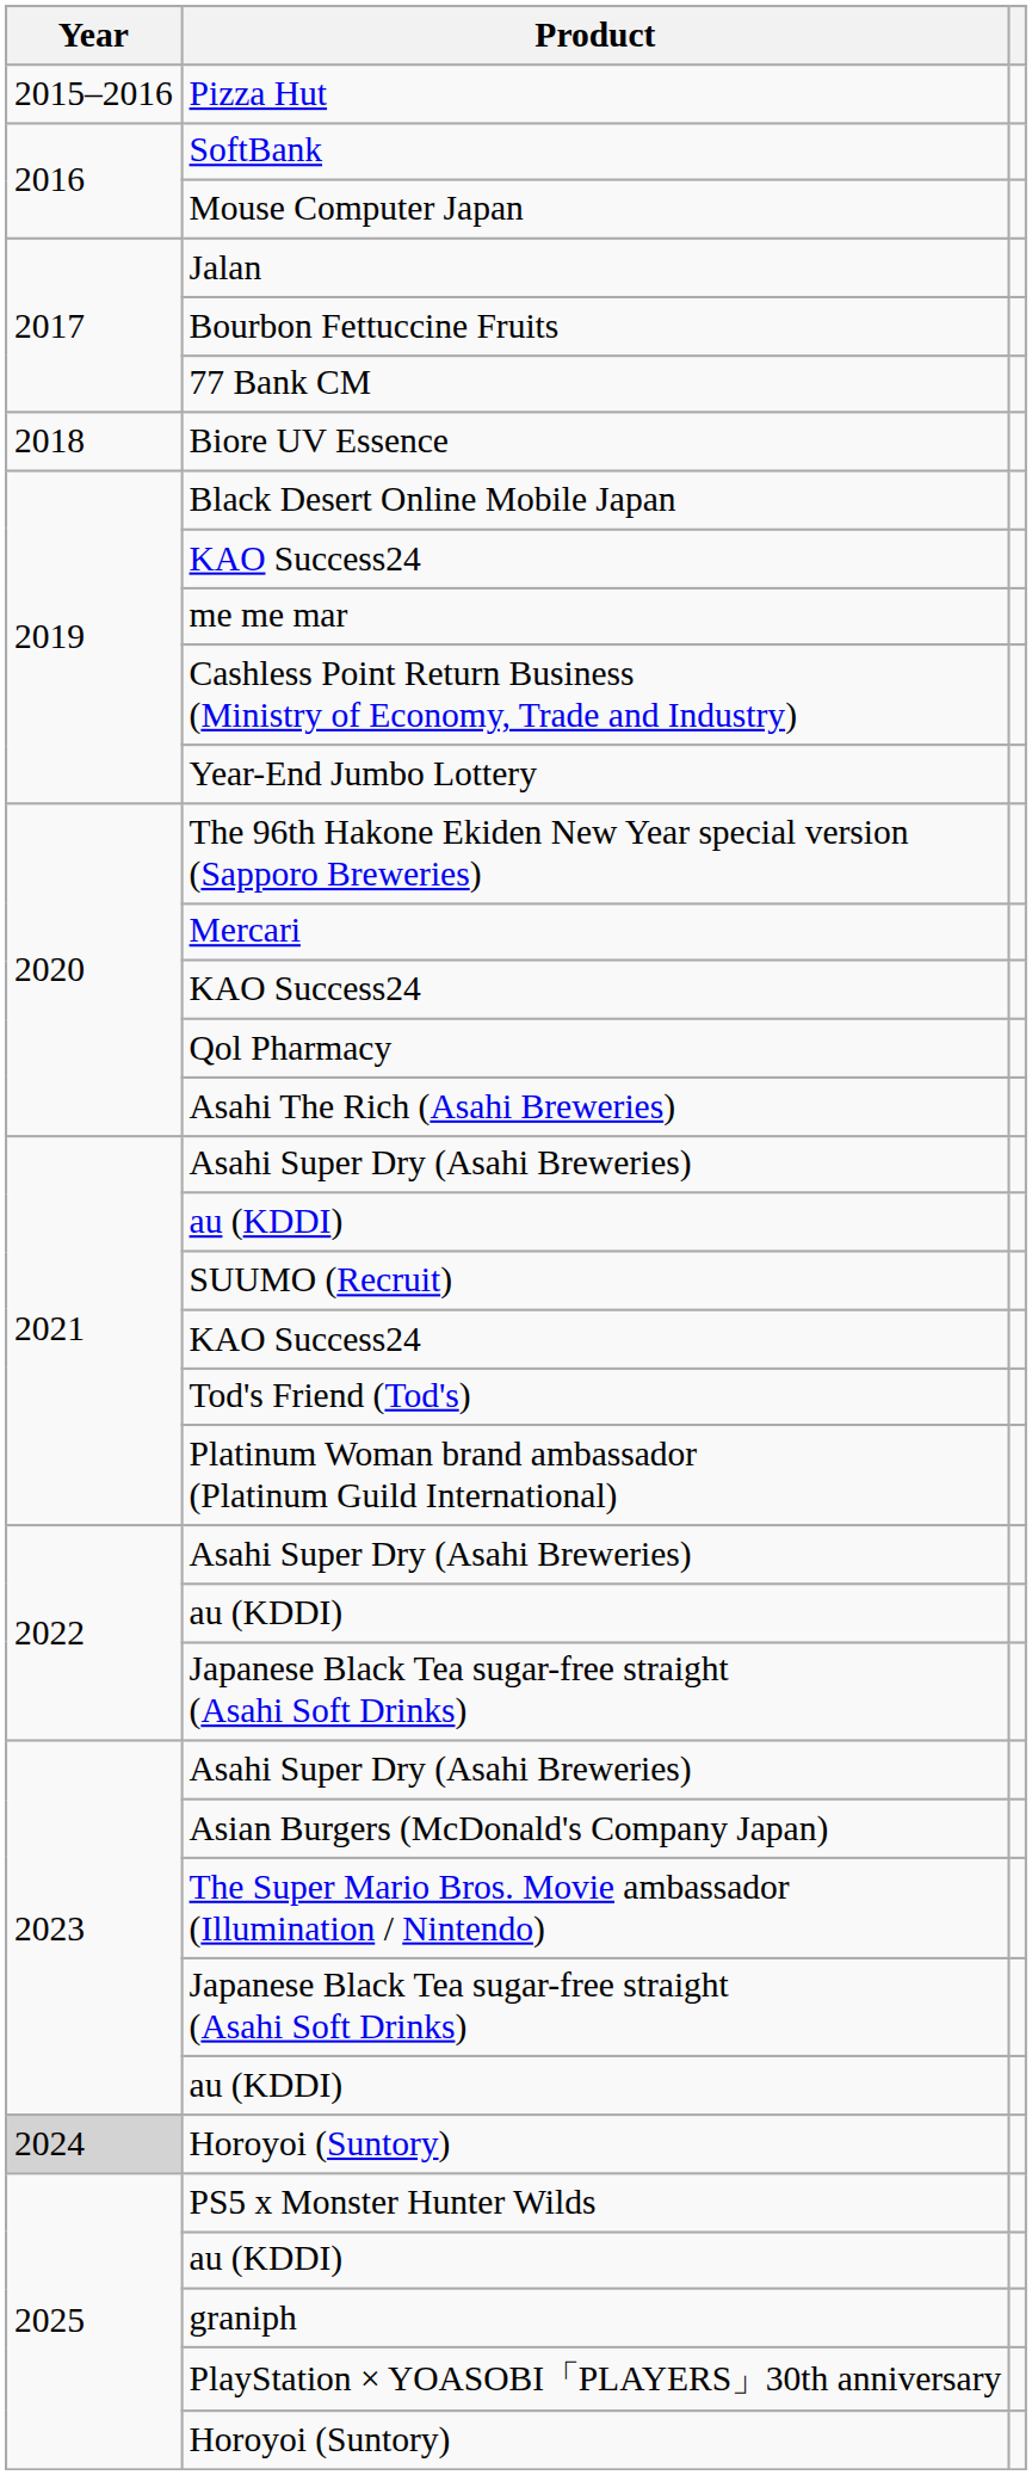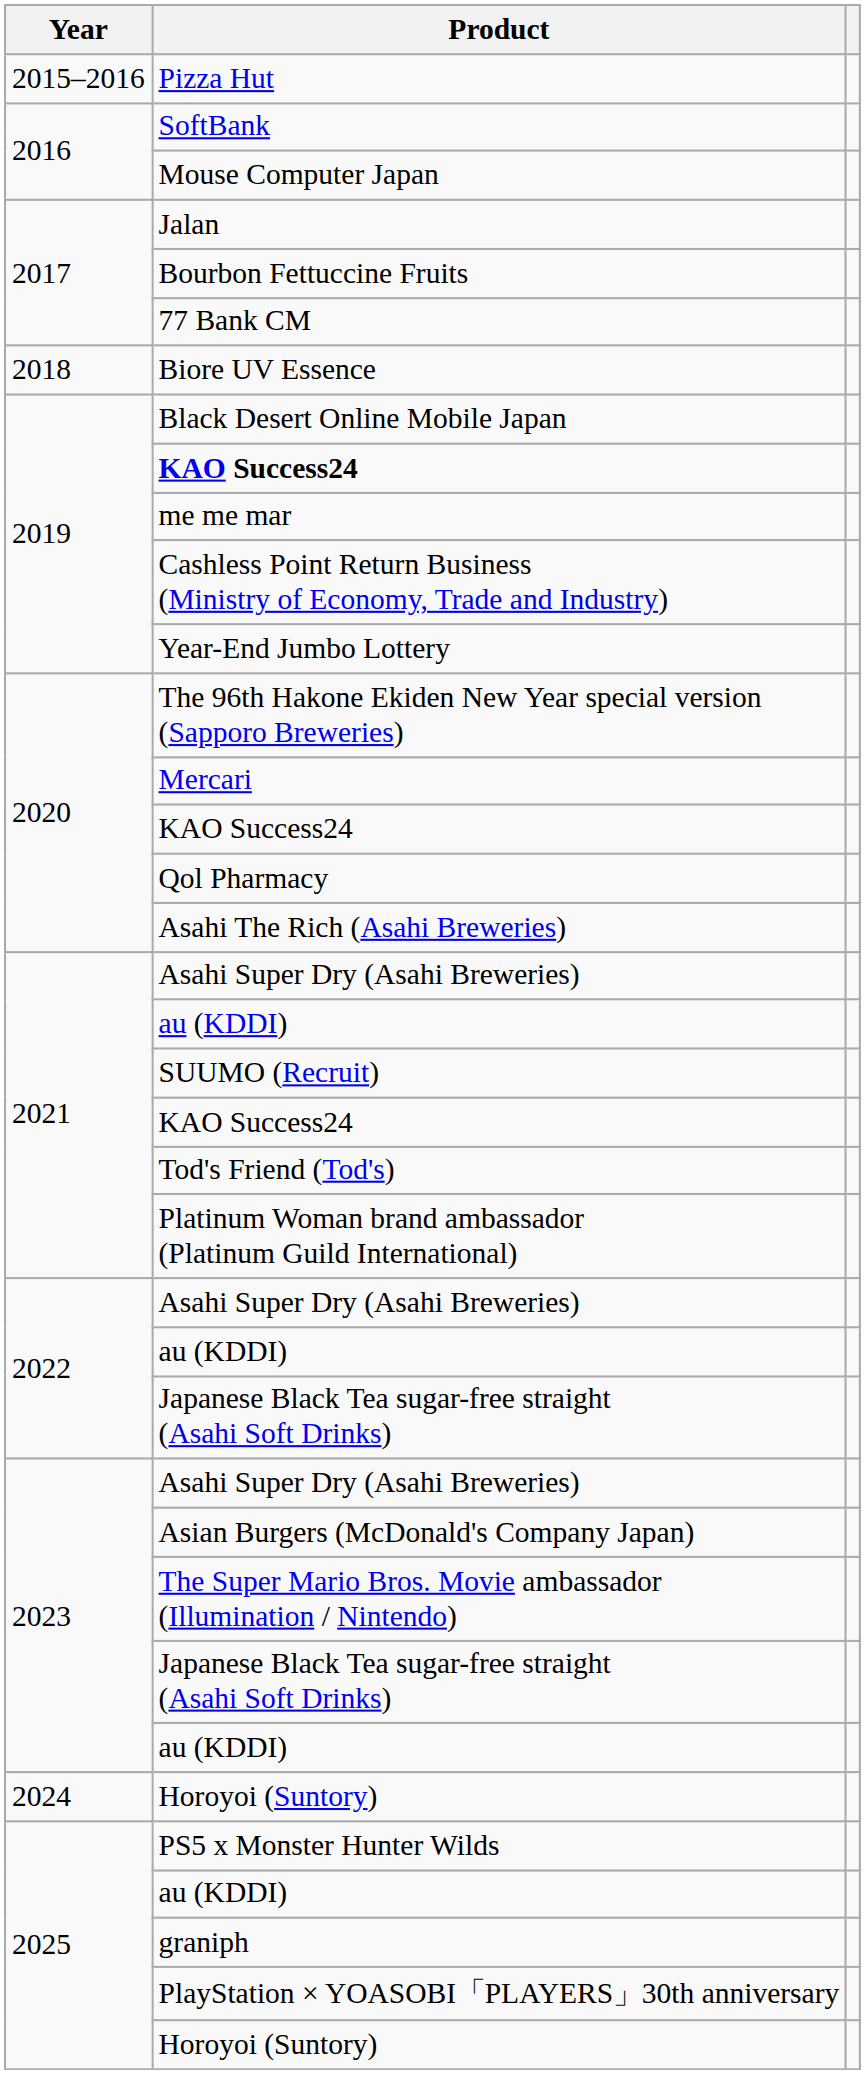2019 / KAO Success24 | Product: normal -> bold
2024 / Horoyoi (Suntory) | Year: lightgrey background -> no background
